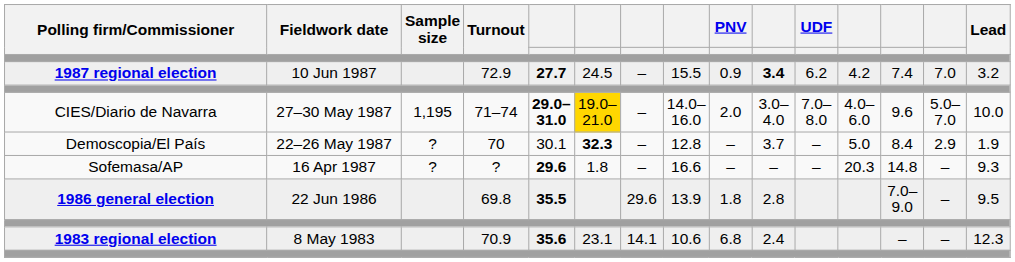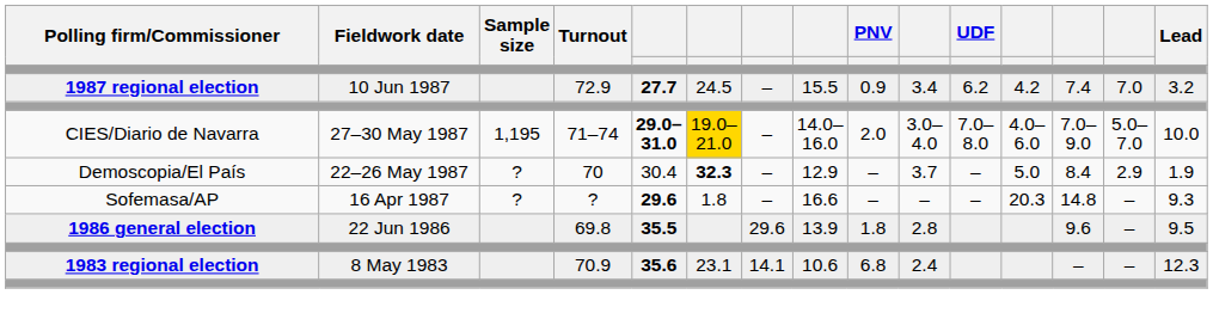1987 regional election | column 10: bold -> normal
CIES/Diario de Navarra | column 13: 9.6 -> 7.0– 9.0
Demoscopia/El País | column 5: 30.1 -> 30.4
Demoscopia/El País | column 8: 12.8 -> 12.9
1986 general election | column 13: 7.0– 9.0 -> 9.6
